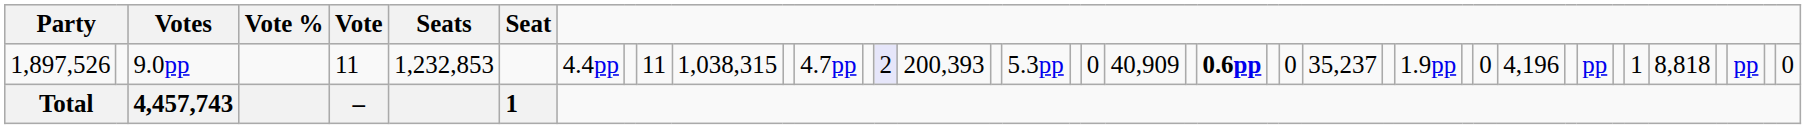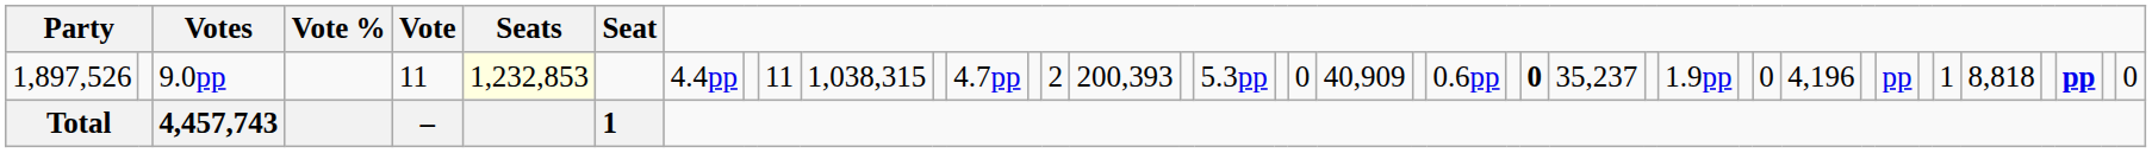9.0pp | Seats: no background -> lightyellow background
9.0pp | column 15: lavender background -> no background
9.0pp | column 23: bold -> normal
9.0pp | column 25: normal -> bold
9.0pp | column 38: normal -> bold
